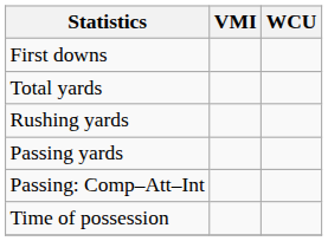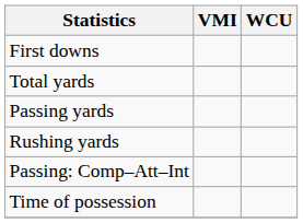rows swapped: Rushing yards <-> Passing yards
